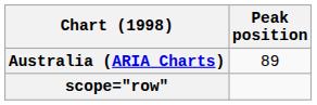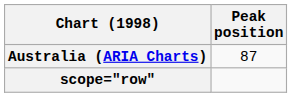Australia (ARIA Charts) | Peak position: 89 -> 87
